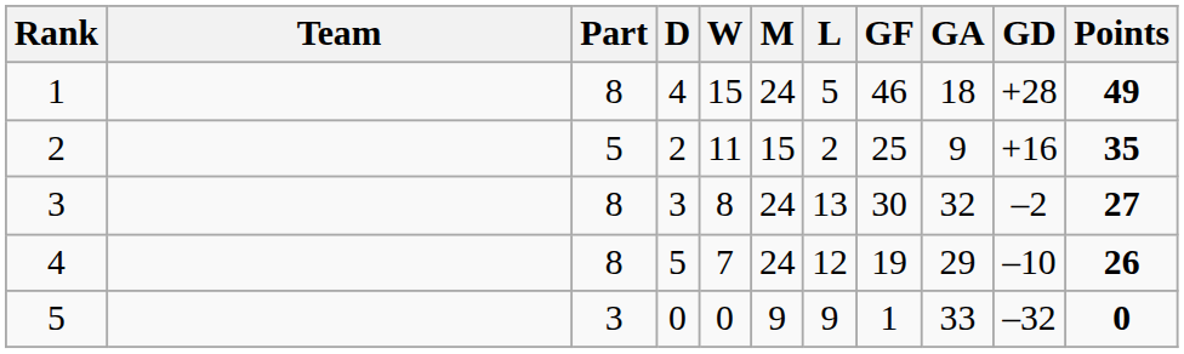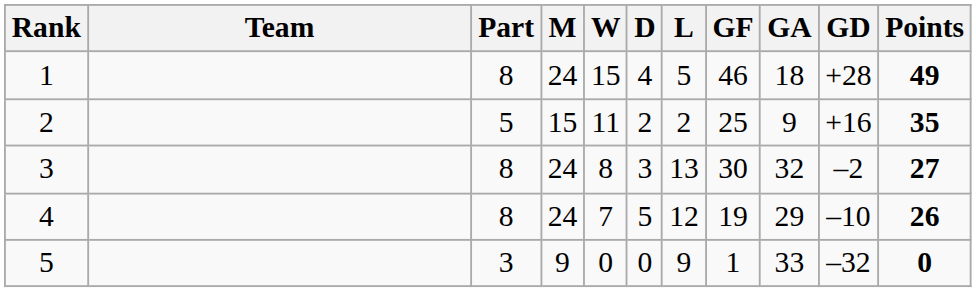columns swapped: M <-> D
